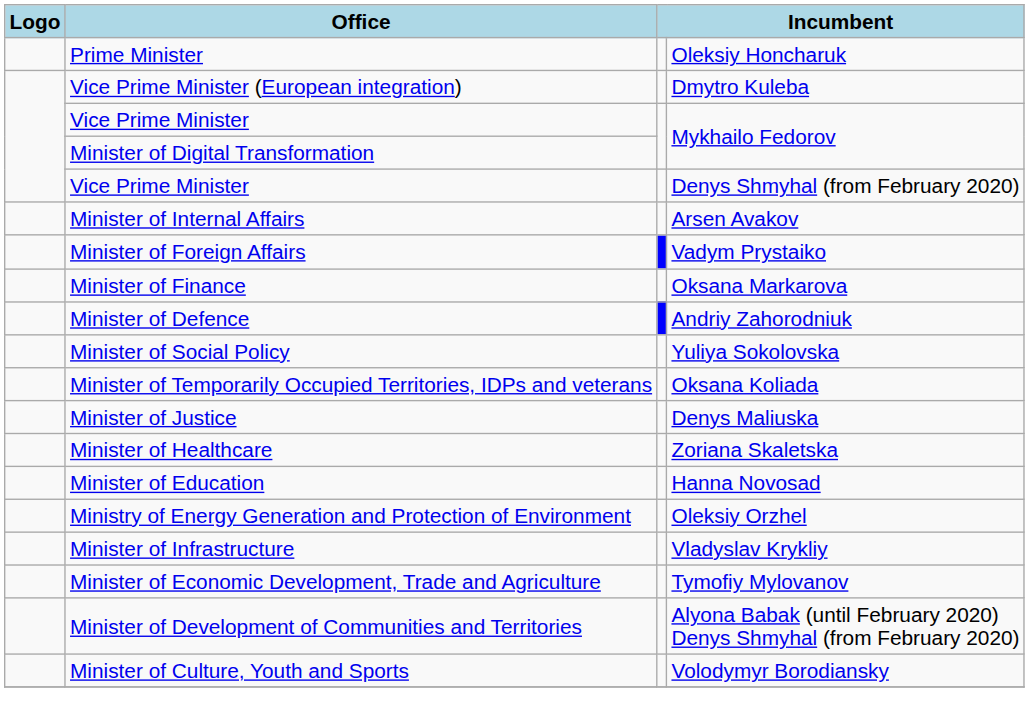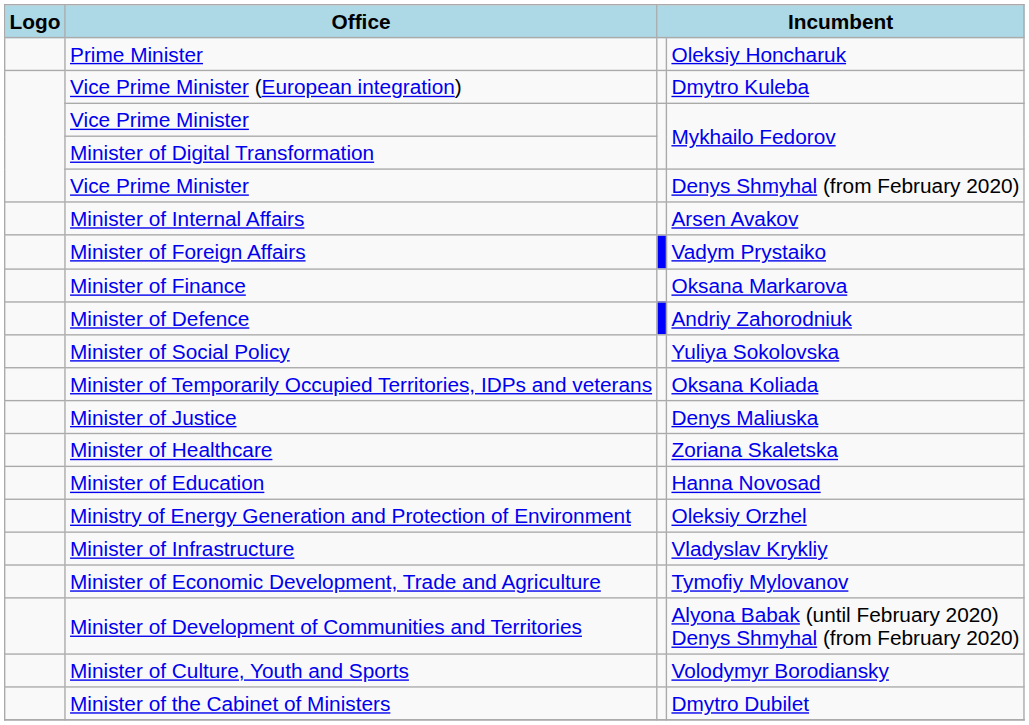+ row: Minister of the Cabinet of Ministers | Dmytro Dubilet
